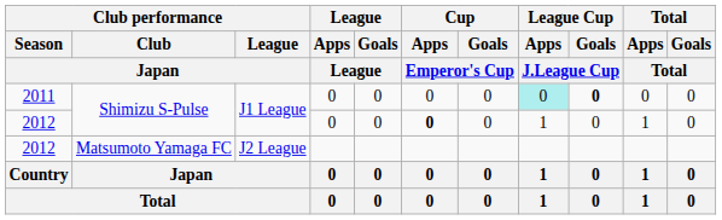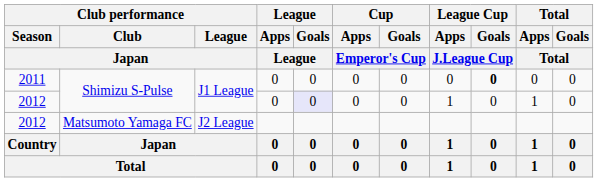2011 | League Cup / Apps / J.League Cup: paleturquoise background -> no background
2012 / Shimizu S-Pulse | League / Goals / League: no background -> lavender background
2012 / Shimizu S-Pulse | Cup / Apps / Emperor's Cup: bold -> normal
